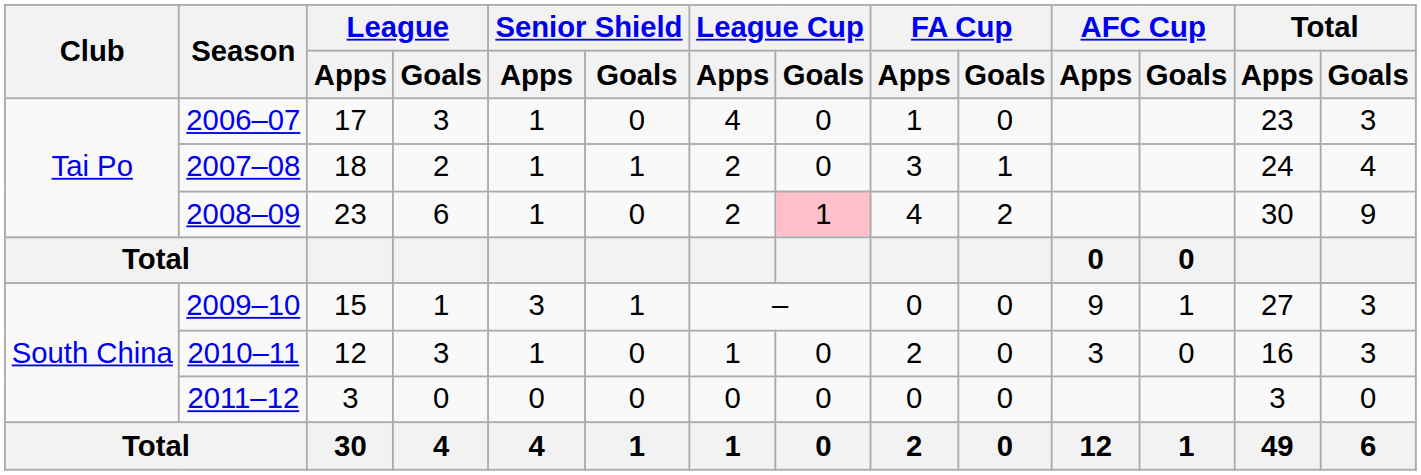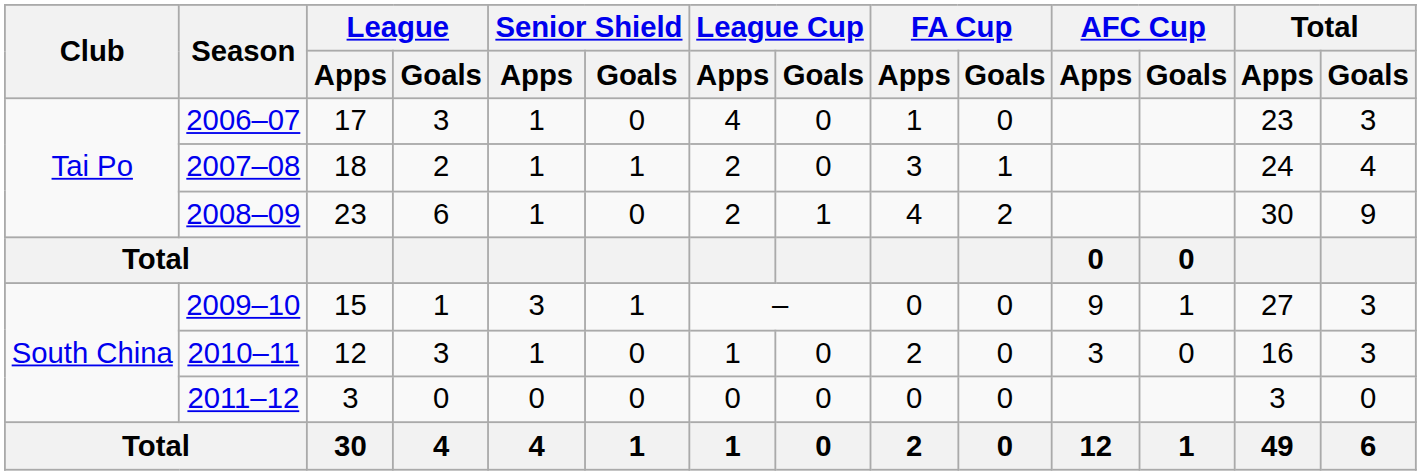2008–09 | League Cup / Goals: pink background -> no background
